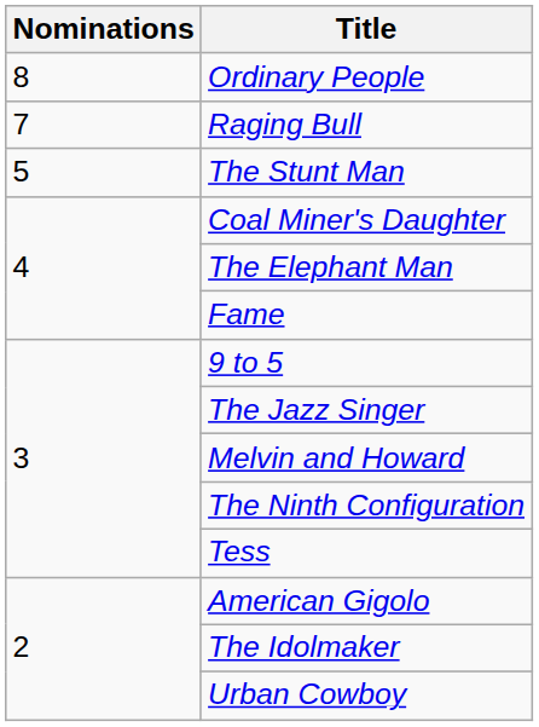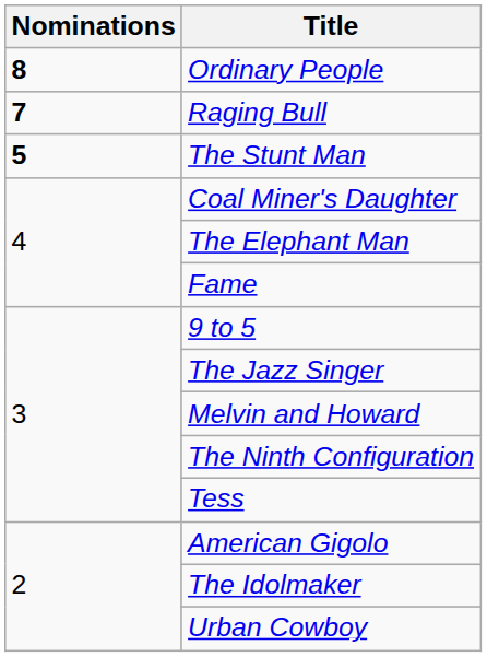Ordinary People | Nominations: normal -> bold
Raging Bull | Nominations: normal -> bold
The Stunt Man | Nominations: normal -> bold
